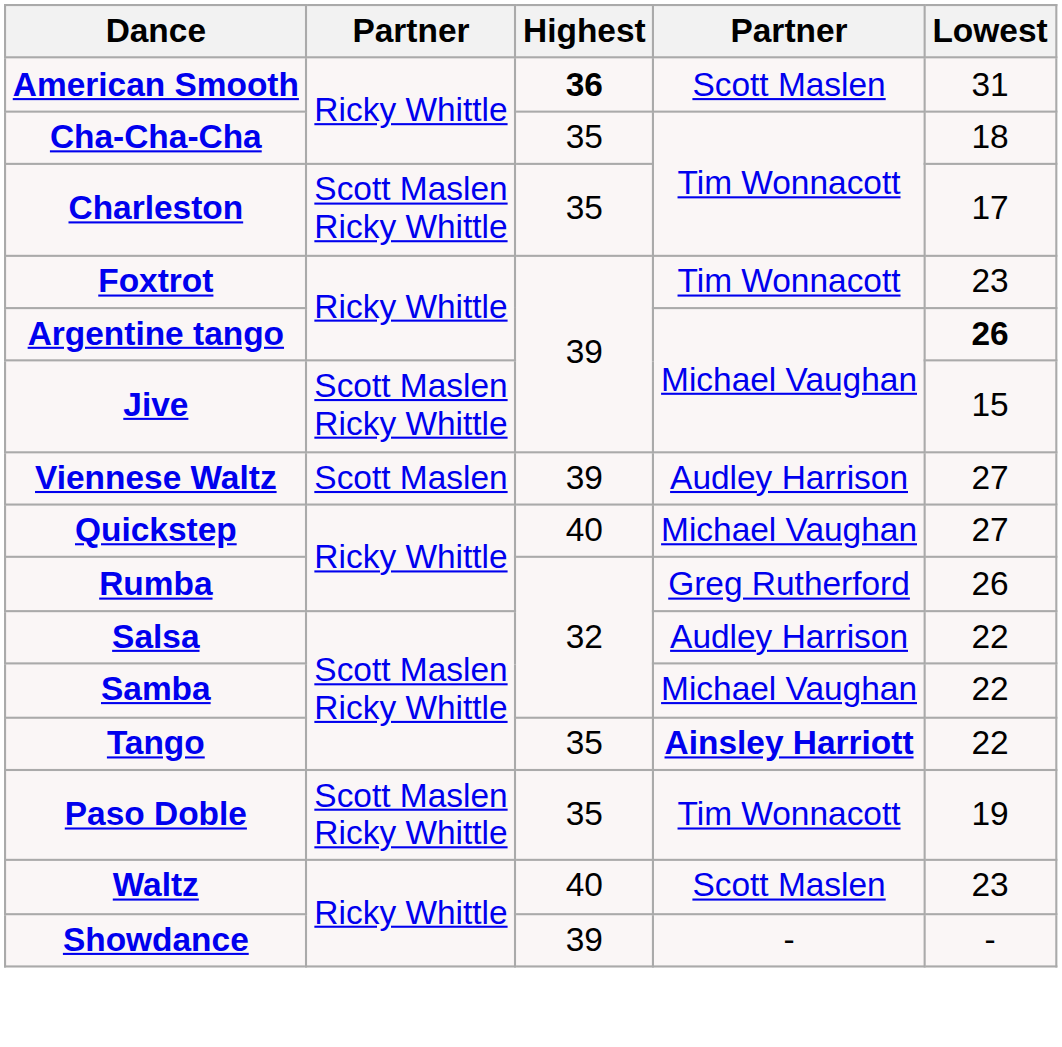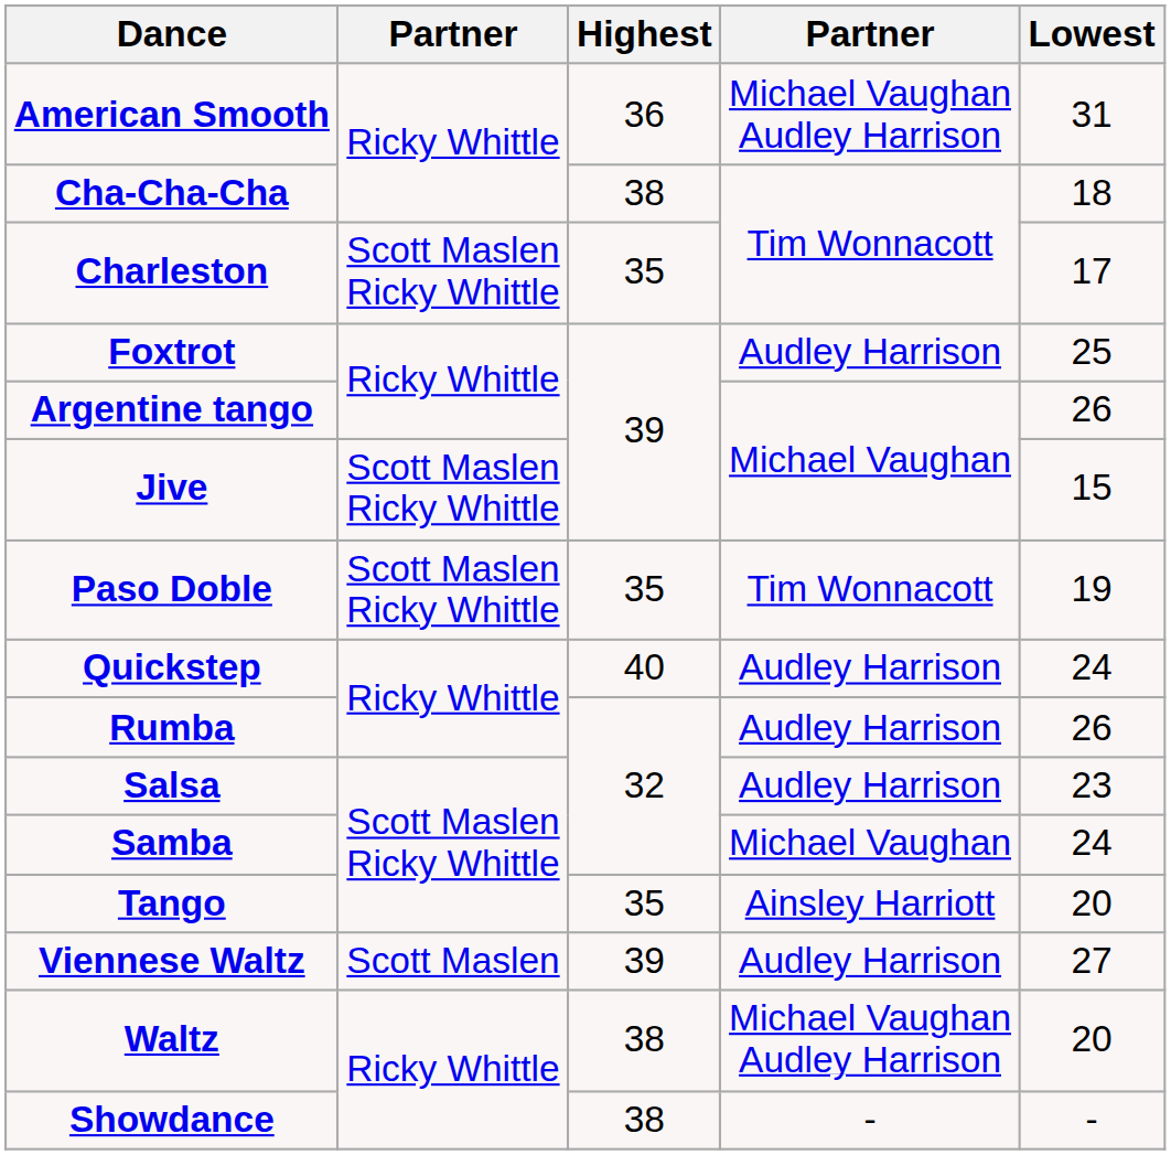American Smooth | Highest: bold -> normal
American Smooth | column 4: Scott Maslen -> Michael Vaughan Audley Harrison
Cha-Cha-Cha | Highest: 35 -> 38
Foxtrot | column 4: Tim Wonnacott -> Audley Harrison
Foxtrot | Lowest: 23 -> 25
Argentine tango | Lowest: bold -> normal
rows swapped: Paso Doble <-> Viennese Waltz
Quickstep | column 4: Michael Vaughan -> Audley Harrison
Quickstep | Lowest: 27 -> 24
Rumba | column 4: Greg Rutherford -> Audley Harrison
Salsa | Lowest: 22 -> 23
Samba | Lowest: 22 -> 24
Tango | column 4: bold -> normal
Tango | Lowest: 22 -> 20
Waltz | Highest: 40 -> 38
Waltz | column 4: Scott Maslen -> Michael Vaughan Audley Harrison
Waltz | Lowest: 23 -> 20
Showdance | Highest: 39 -> 38
